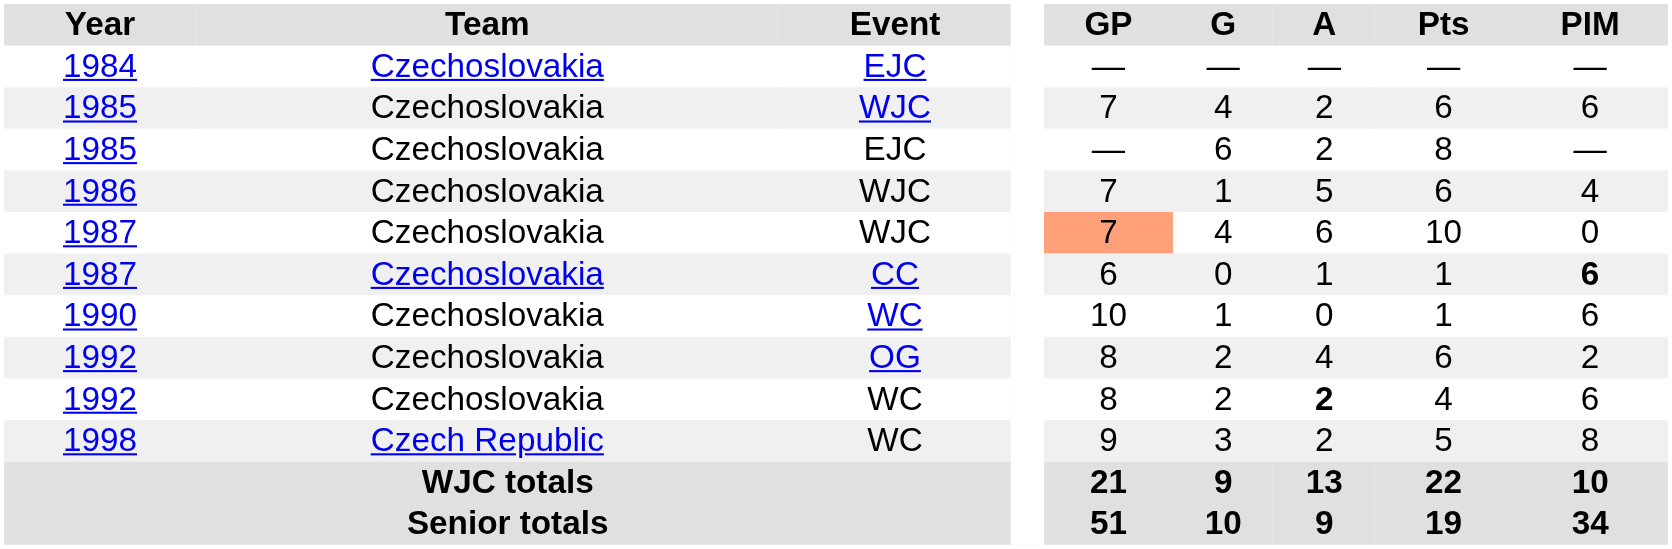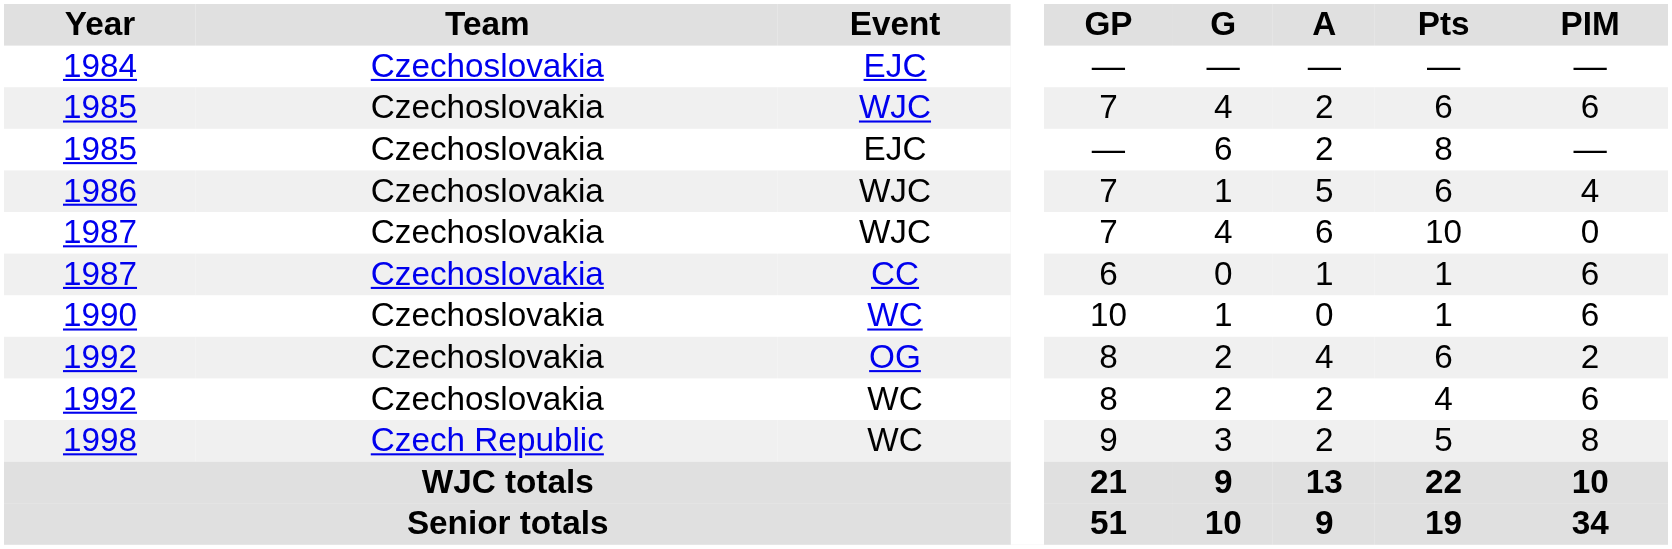1987 / WJC | GP: lightsalmon background -> no background
1987 / CC | PIM: bold -> normal
1992 / WC | A: bold -> normal
